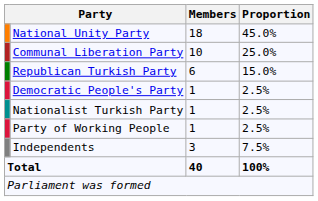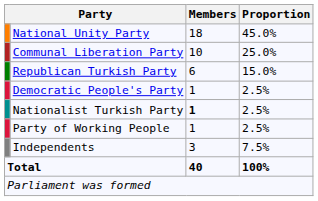Nationalist Turkish Party | Members: normal -> bold
